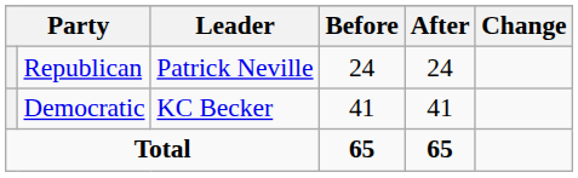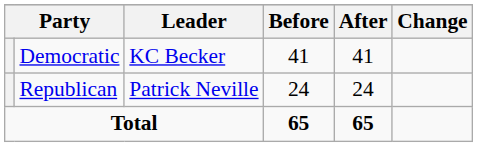rows swapped: Democratic <-> Republican
